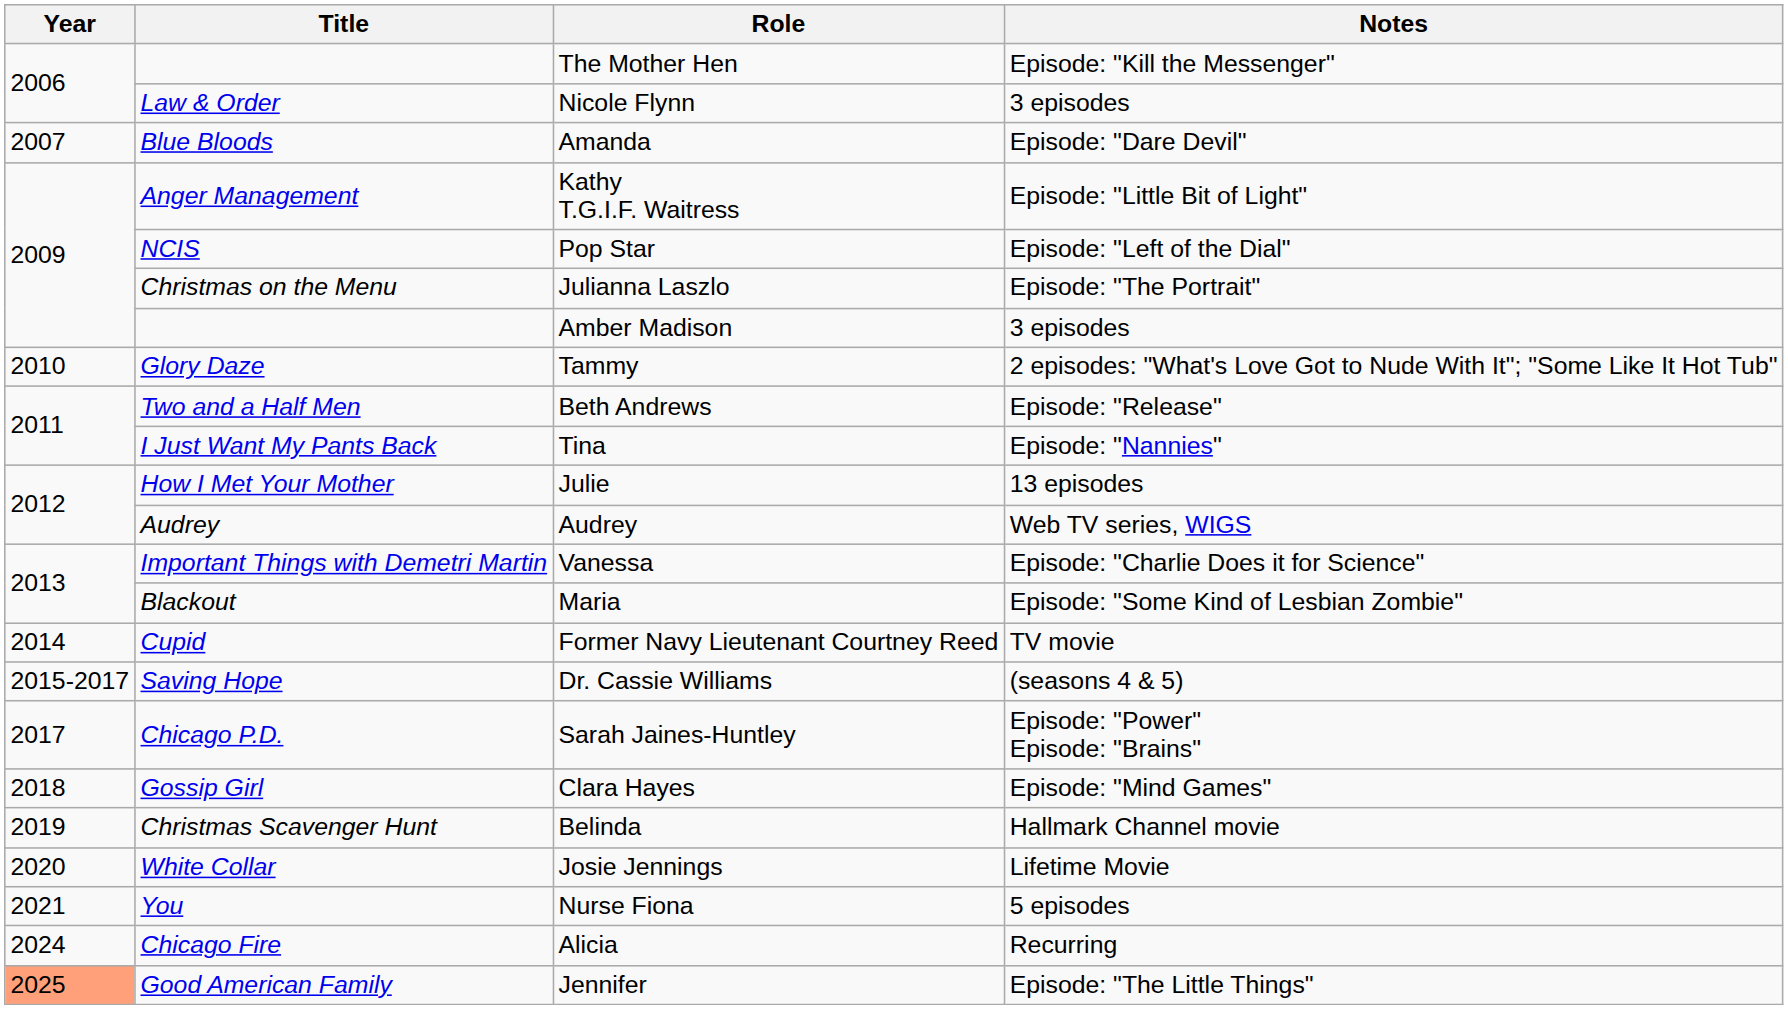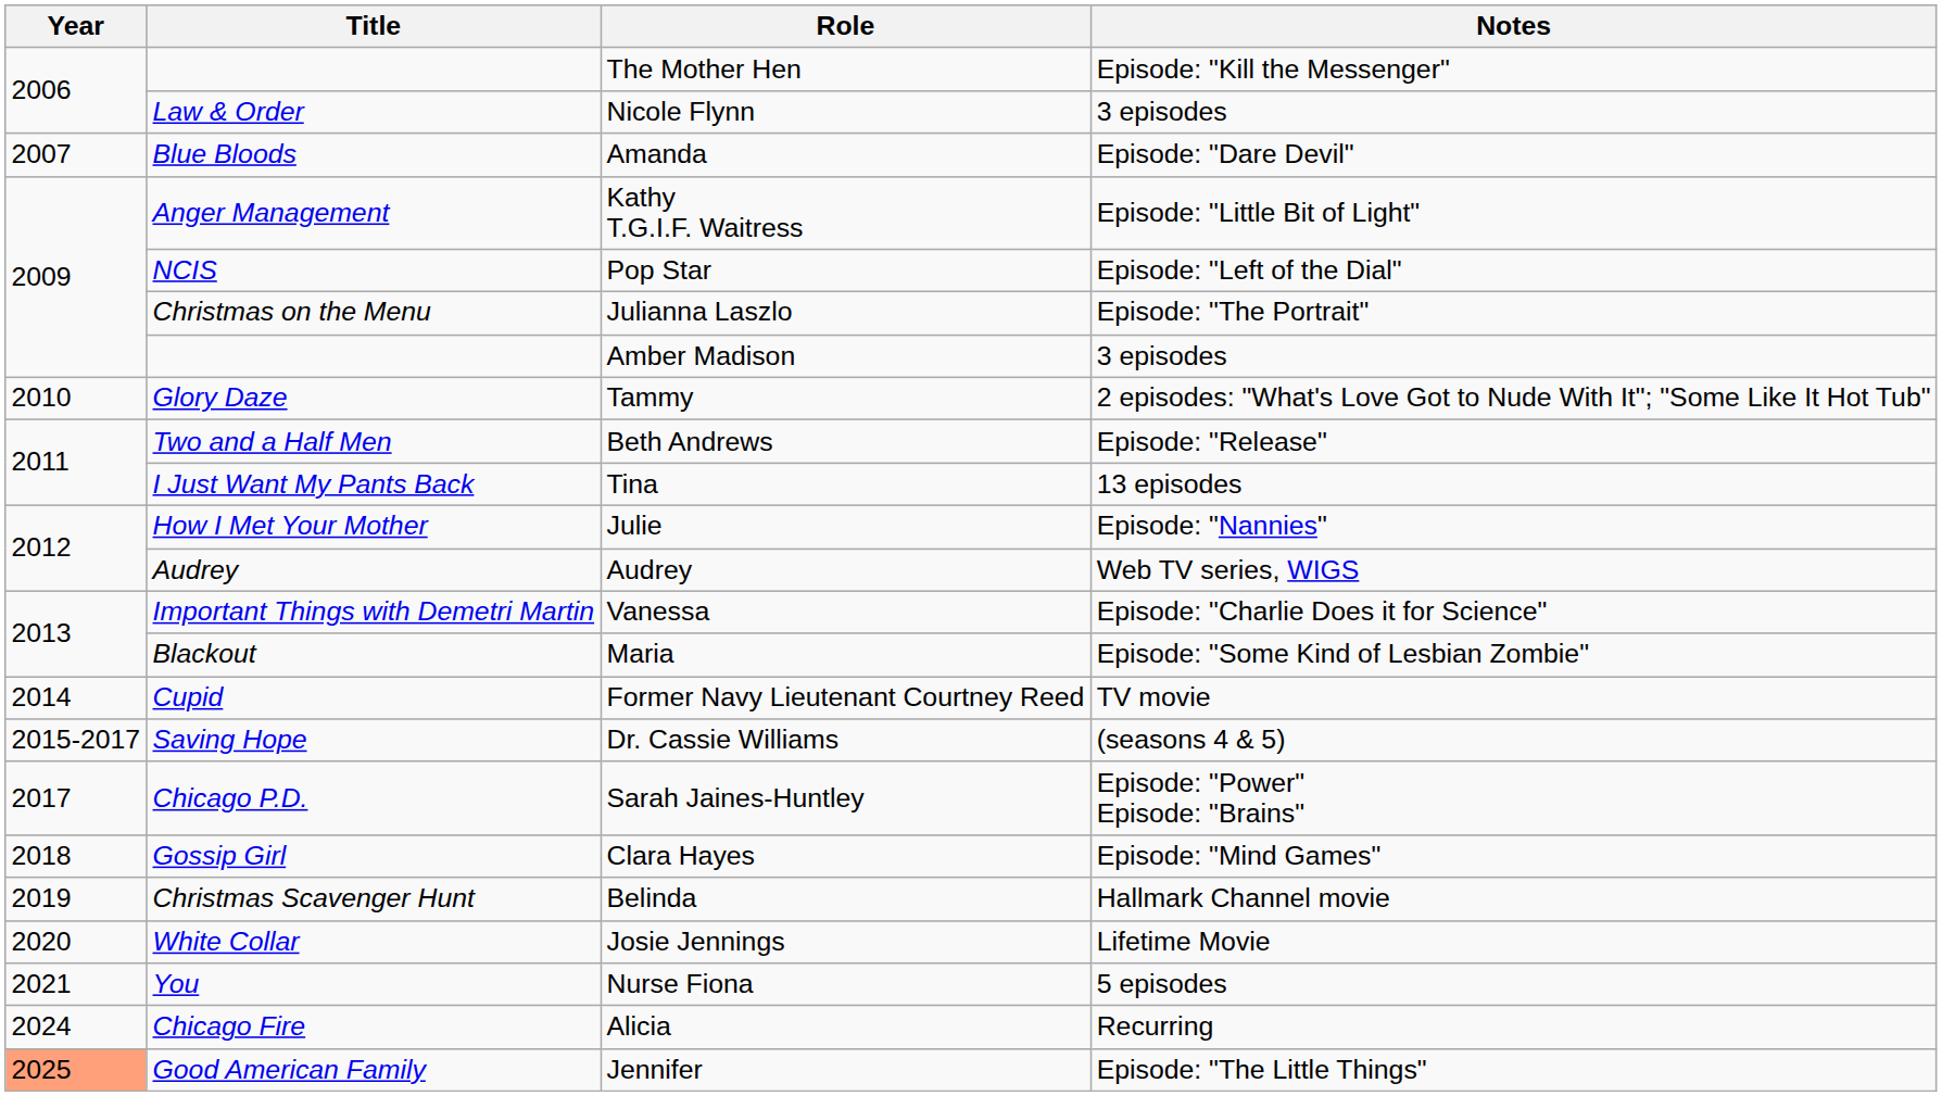Tina | Notes: Episode: "Nannies" -> 13 episodes
Julie | Notes: 13 episodes -> Episode: "Nannies"
